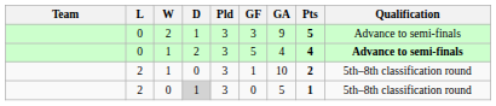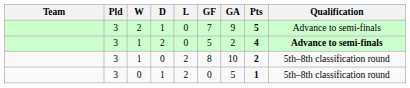columns swapped: Pld <-> L
row 2 | GF: 3 -> 7
row 3 | GA: 4 -> 2
row 4 | GF: 1 -> 8
row 5 | D: lightgrey background -> no background
